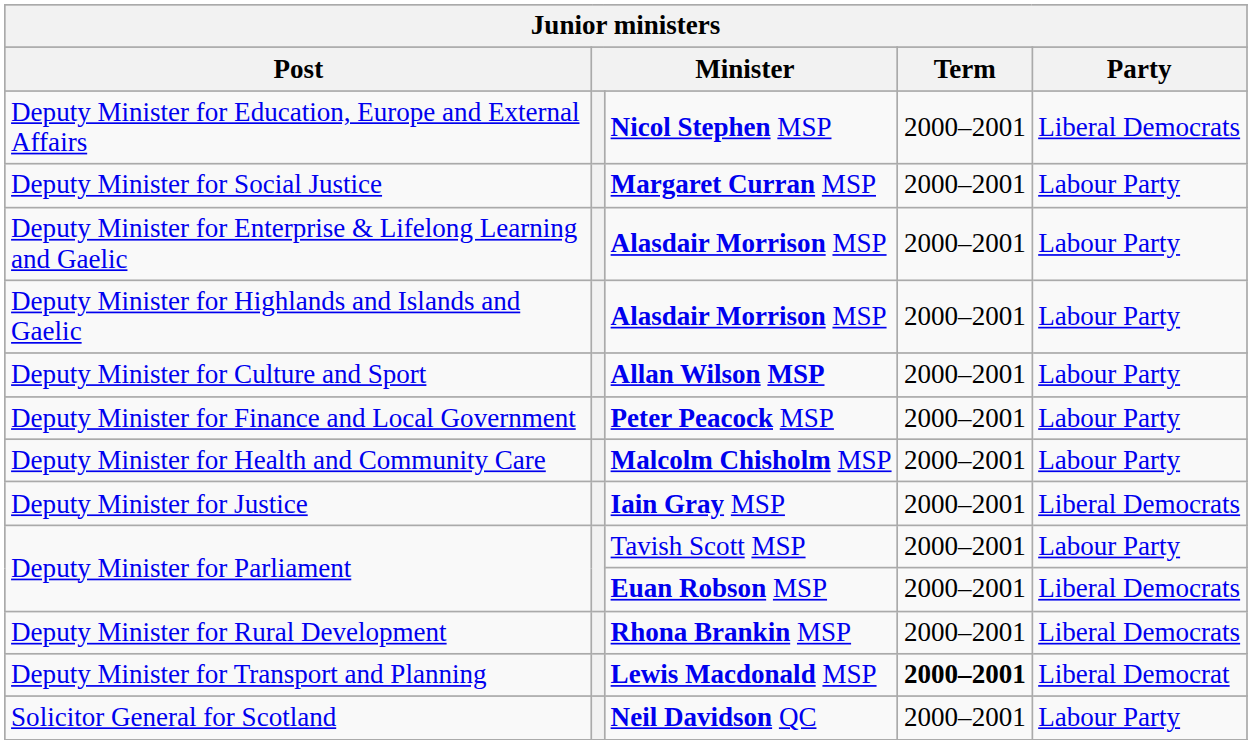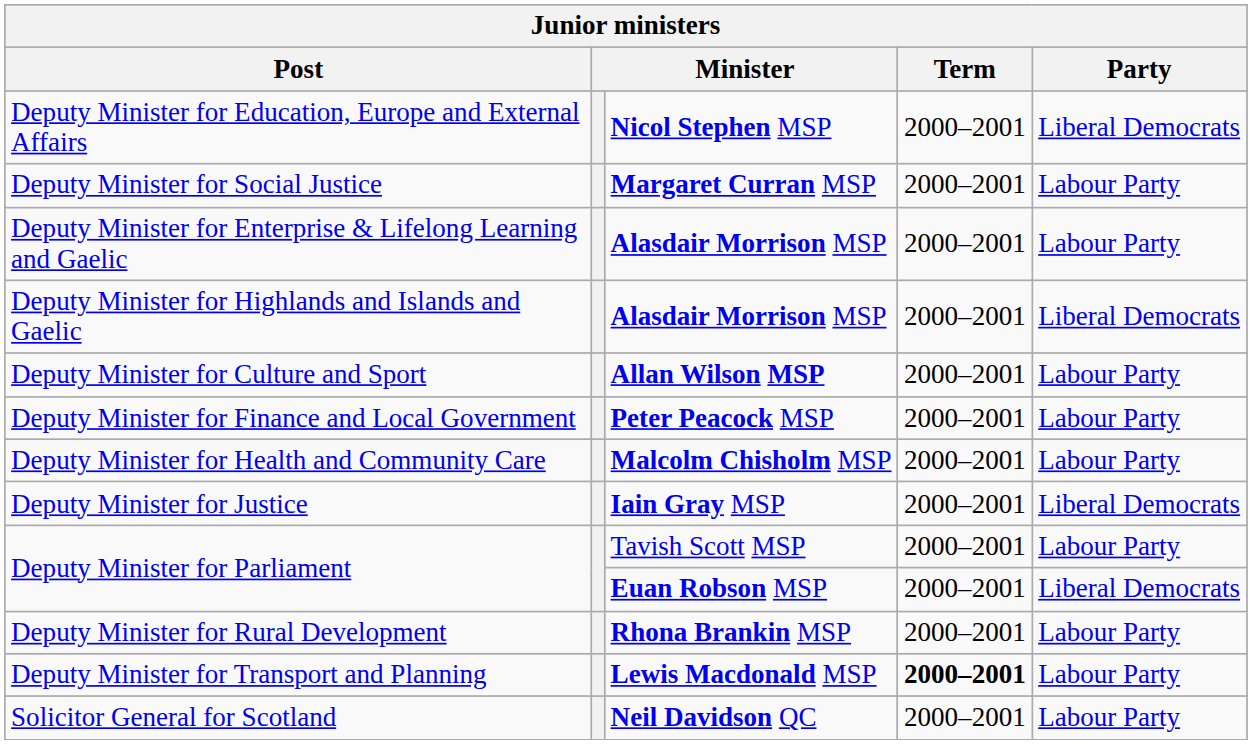Deputy Minister for Highlands and Islands and Gaelic | Party: Labour Party -> Liberal Democrats
Deputy Minister for Rural Development | Party: Liberal Democrats -> Labour Party
Deputy Minister for Transport and Planning | Party: Liberal Democrat -> Labour Party
